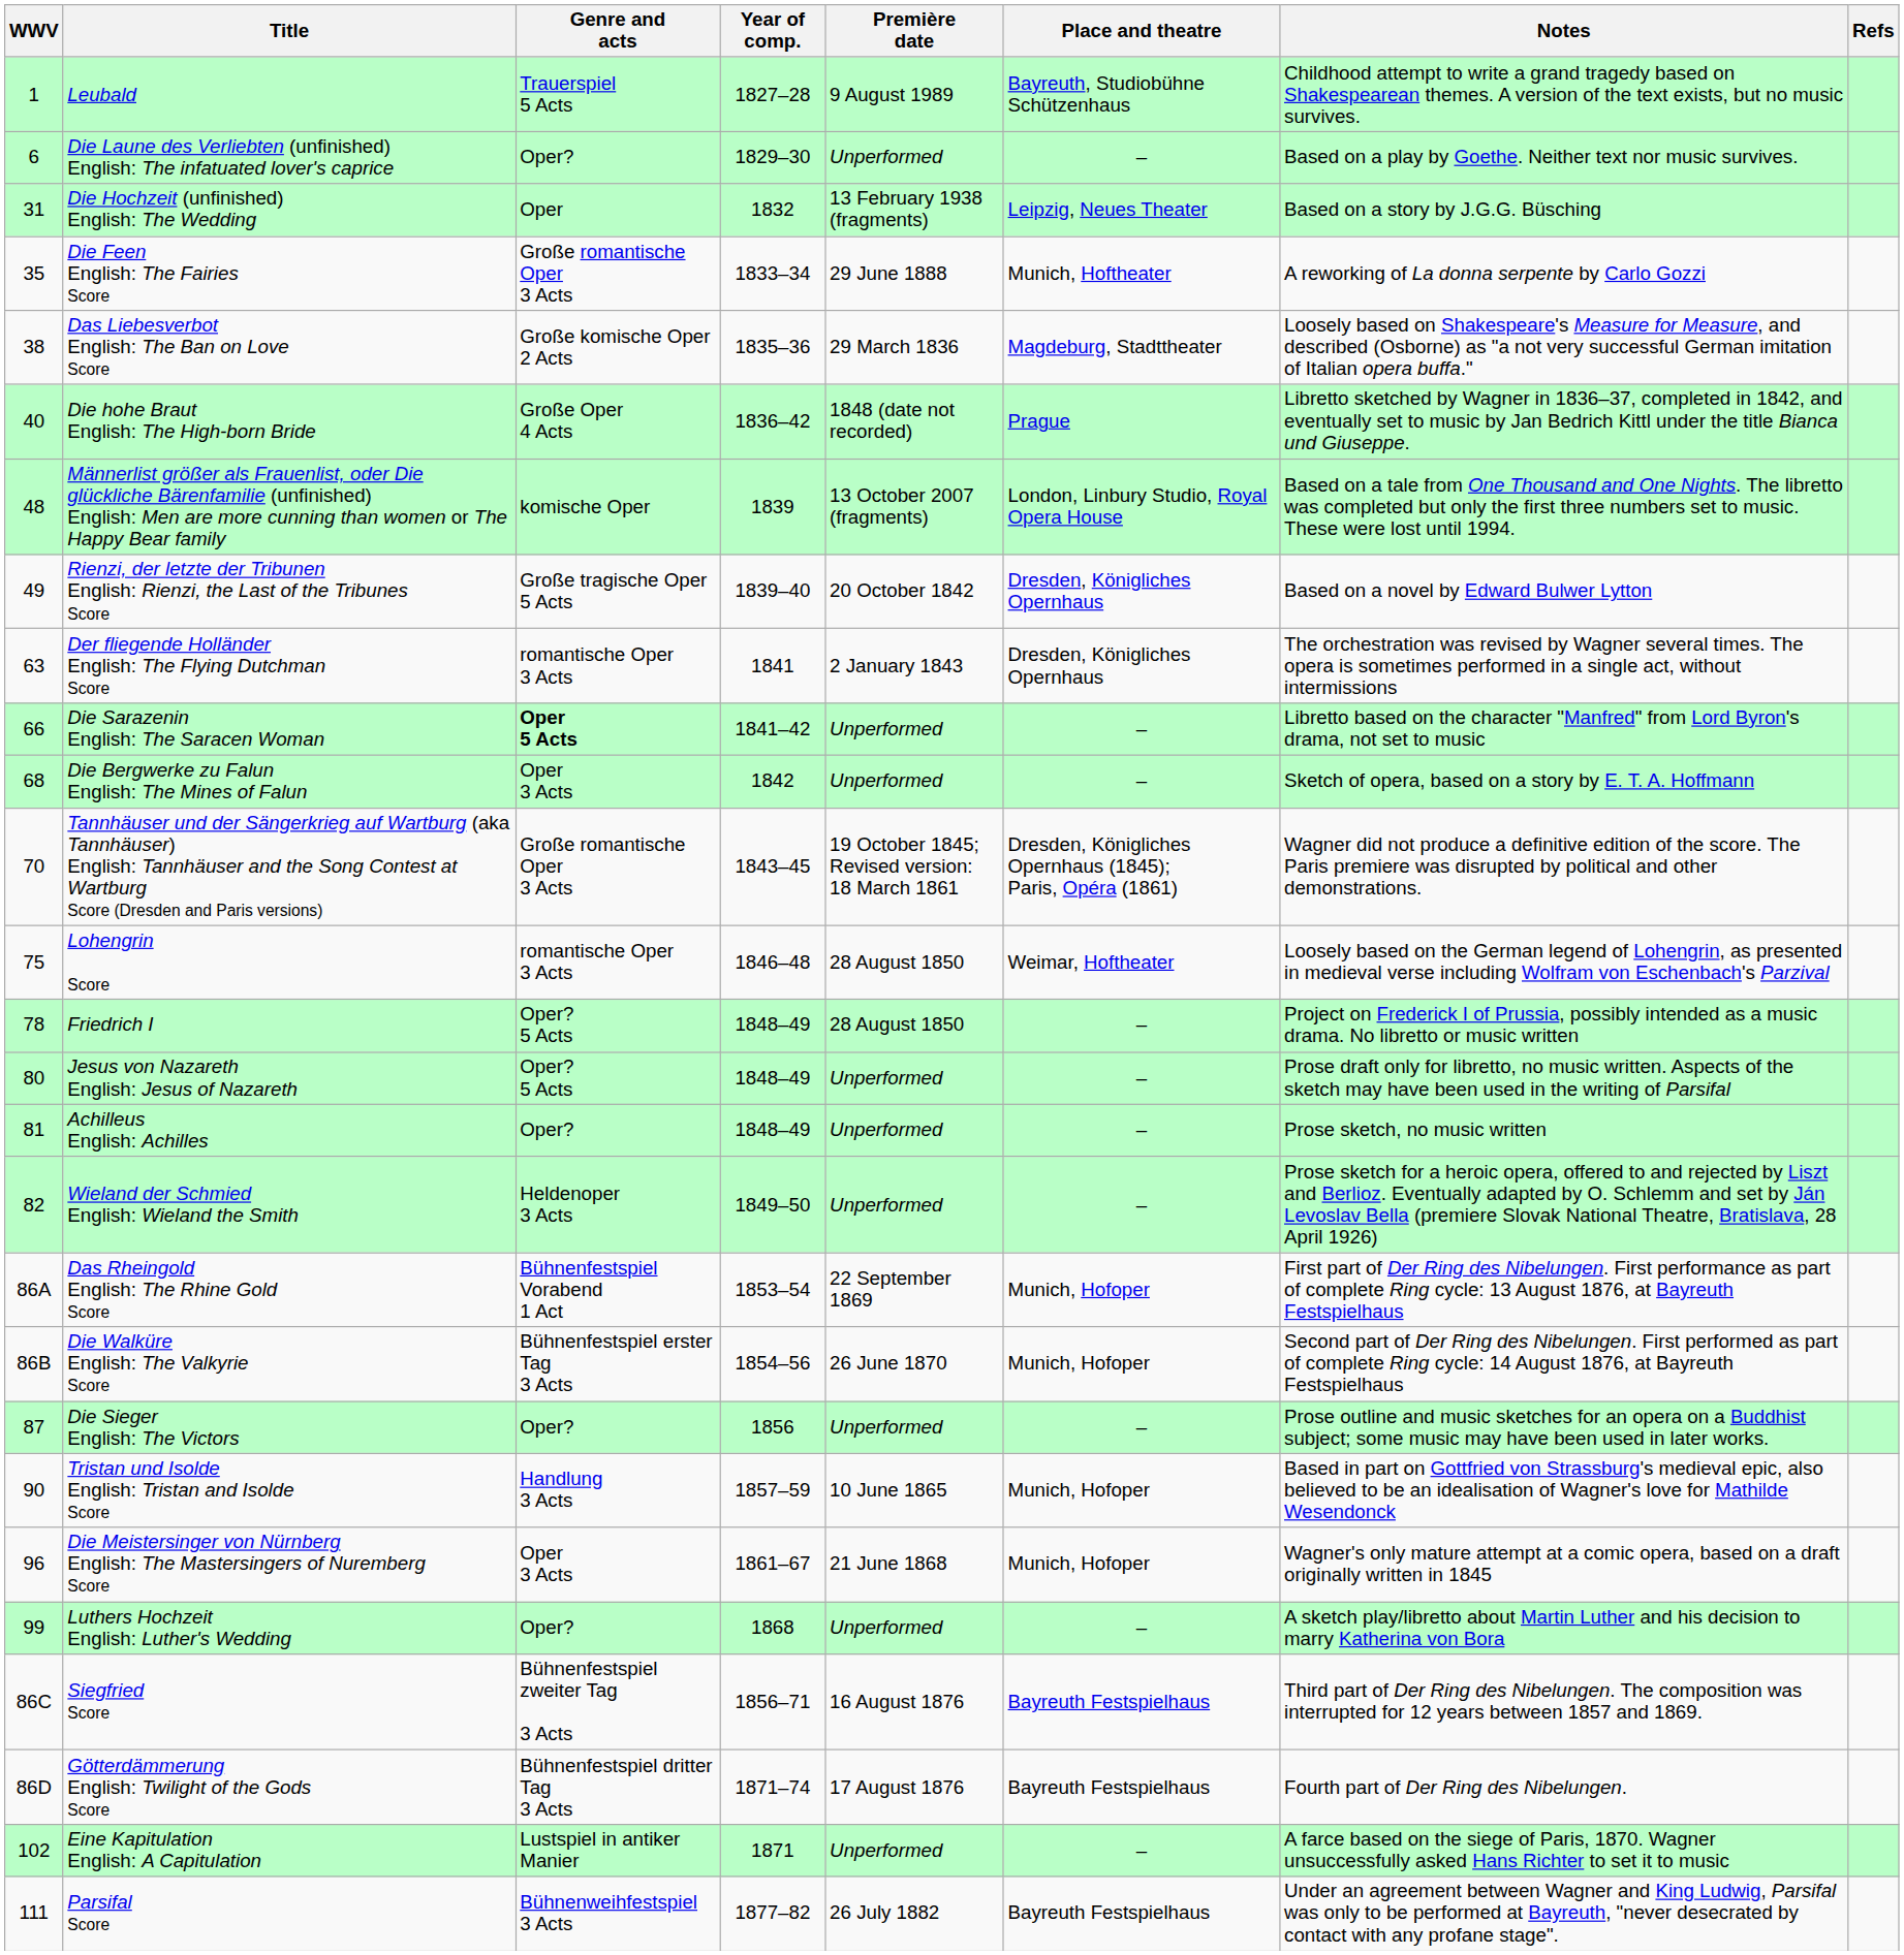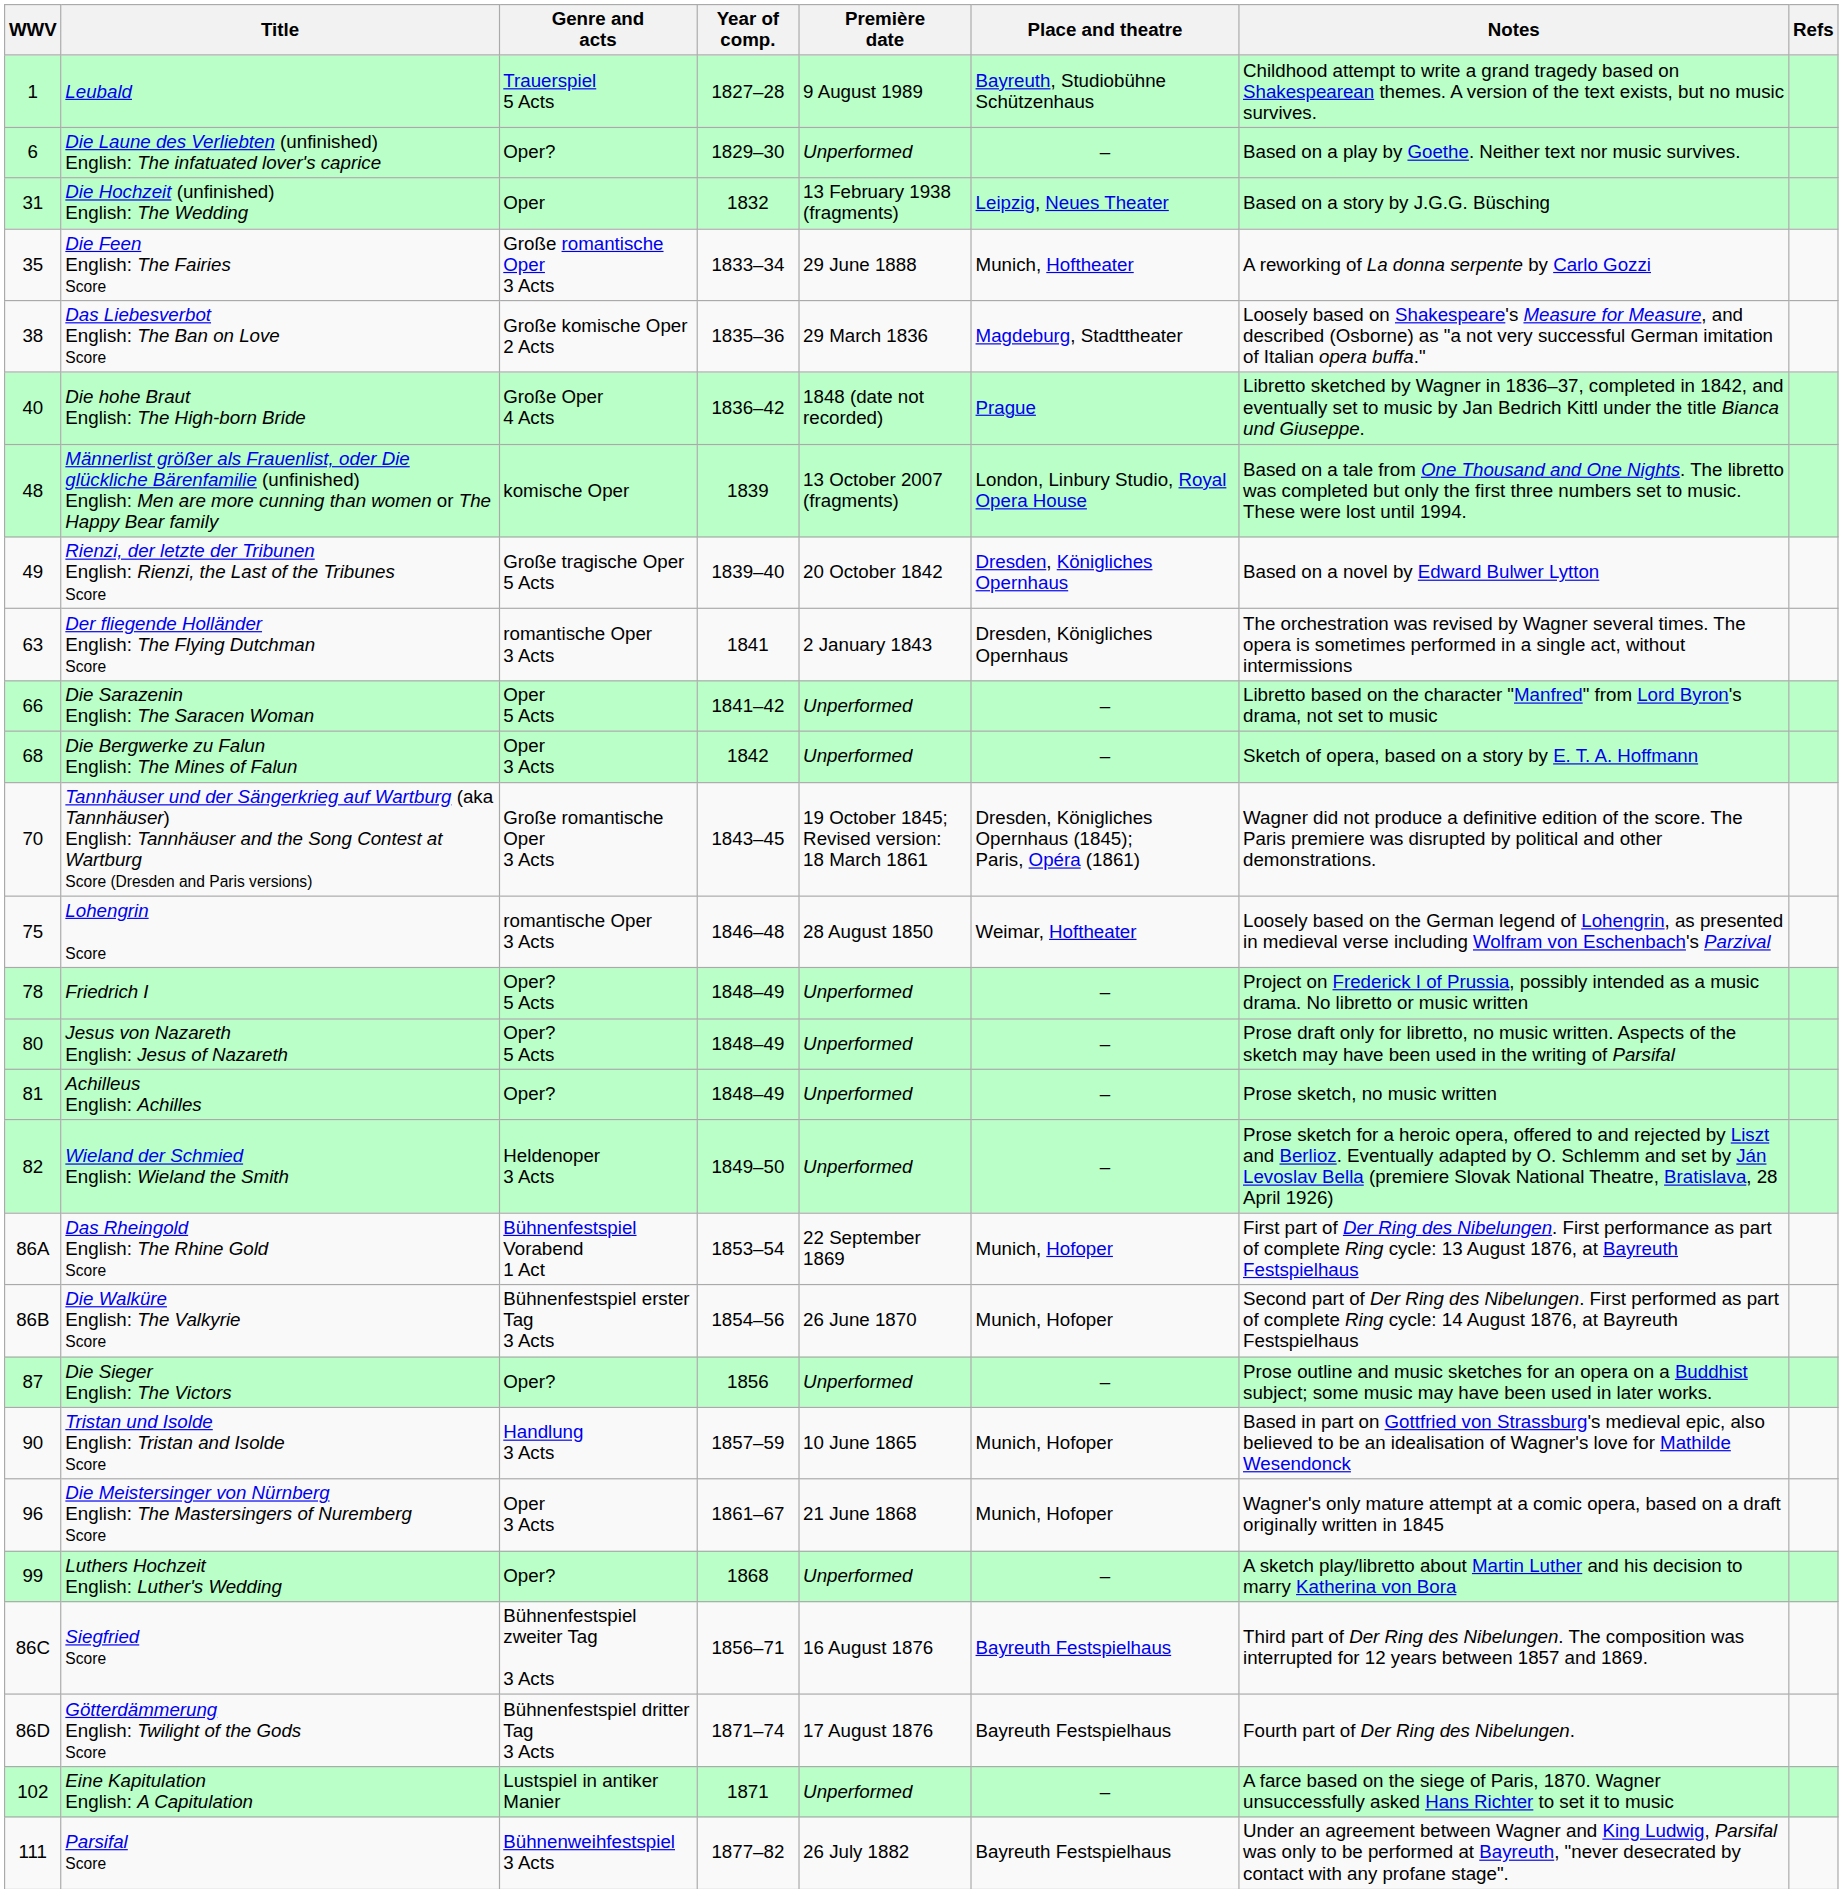Die Sarazenin English: The Saracen Woman | Genre and acts: bold -> normal
Friedrich I | Première date: 28 August 1850 -> Unperformed
